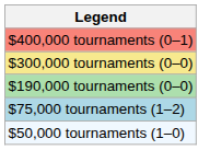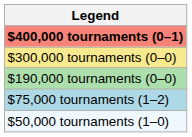row 2 | column 1: normal -> bold
